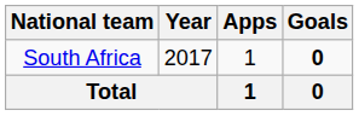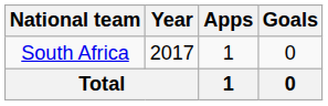South Africa | Goals: bold -> normal
